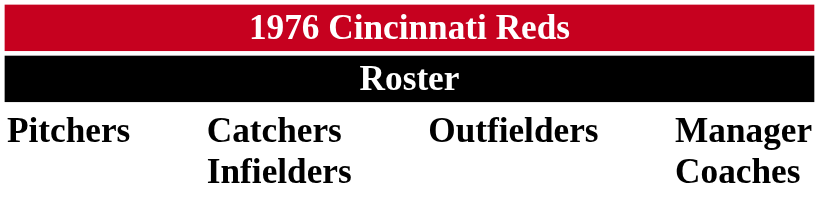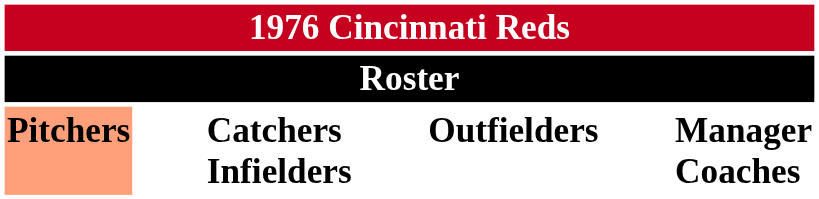Pitchers | column 1: no background -> lightsalmon background
